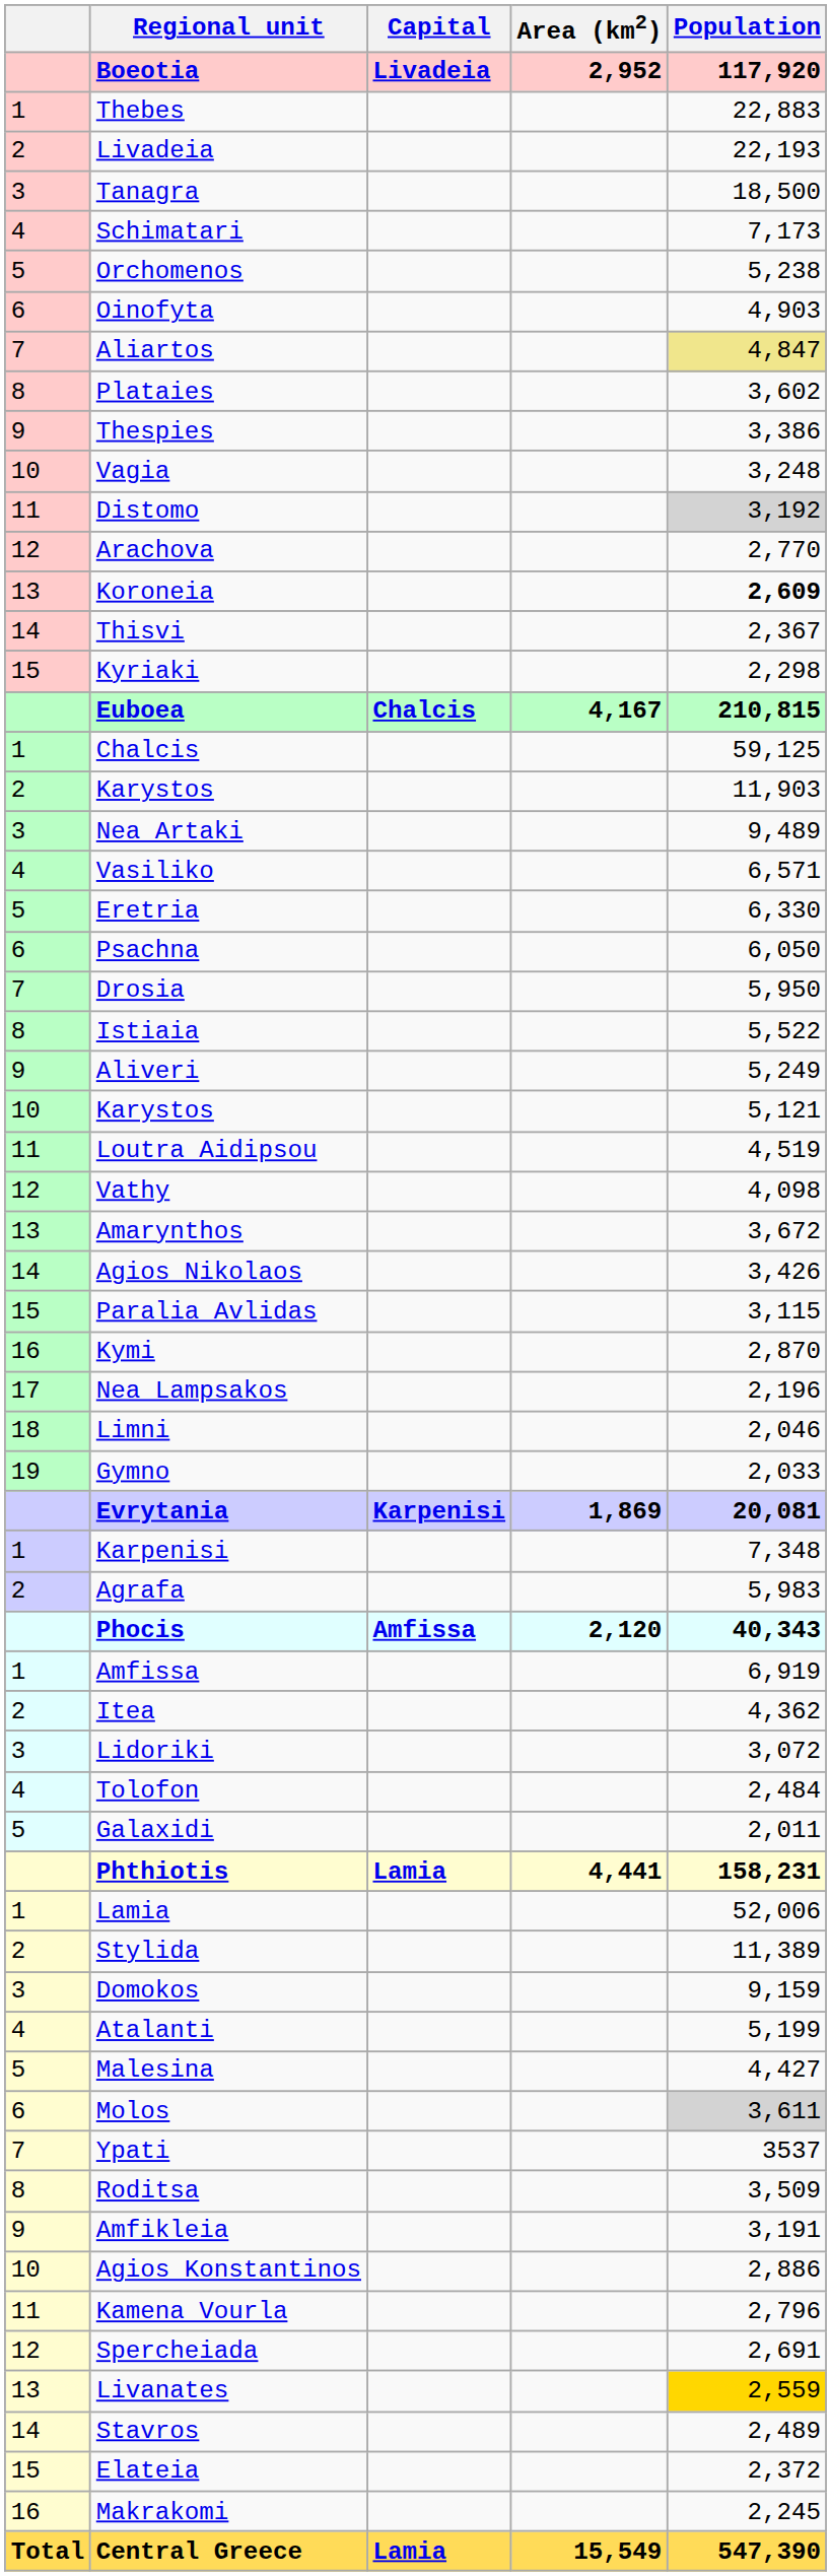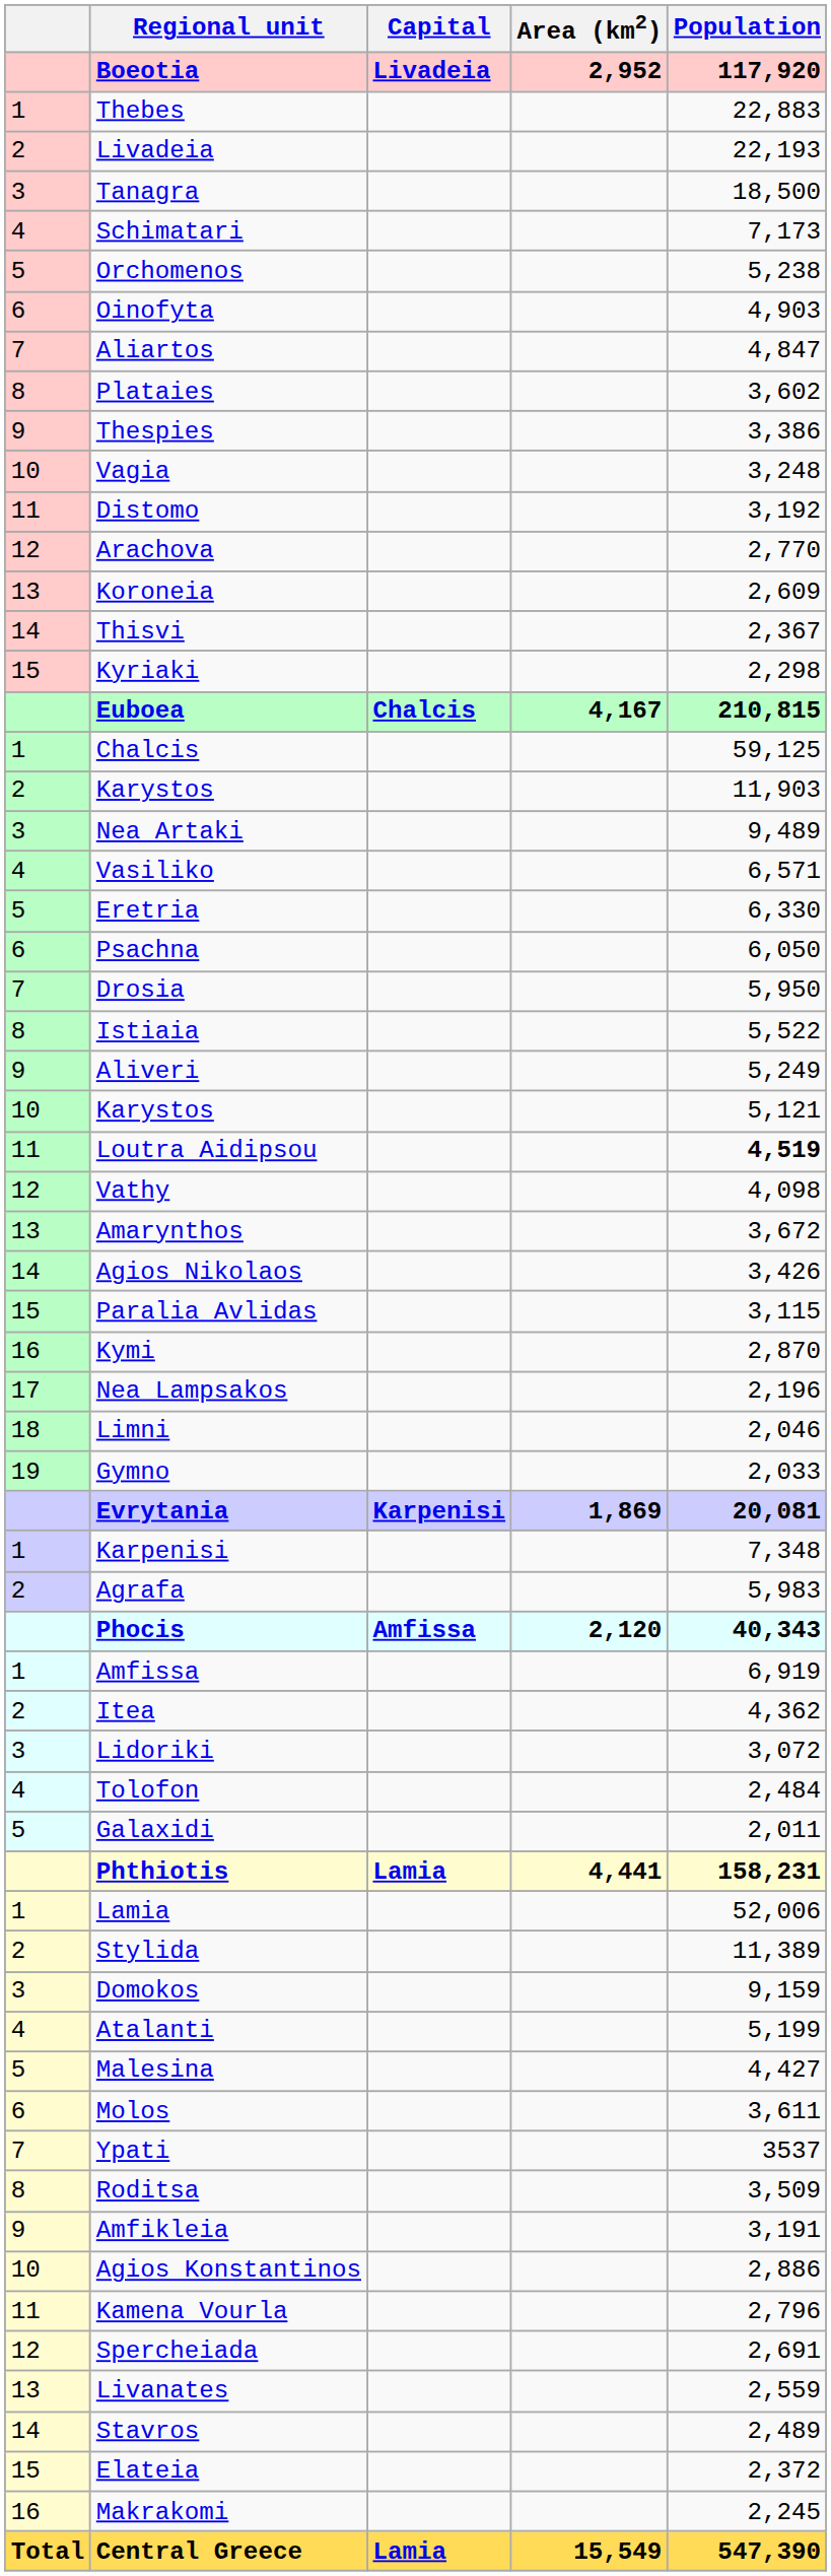Aliartos | Population: khaki background -> no background
Distomo | Population: lightgrey background -> no background
Koroneia | Population: bold -> normal
Loutra Aidipsou | Population: normal -> bold
Molos | Population: lightgrey background -> no background
Livanates | Population: gold background -> no background
